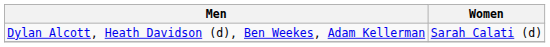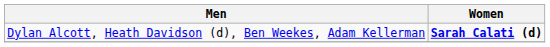Dylan Alcott, Heath Davidson (d), Ben Weekes, Adam Kellerman | Women: normal -> bold
